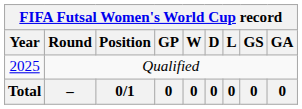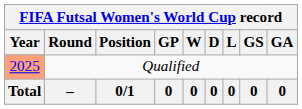Qualified | Year: no background -> lightsalmon background
